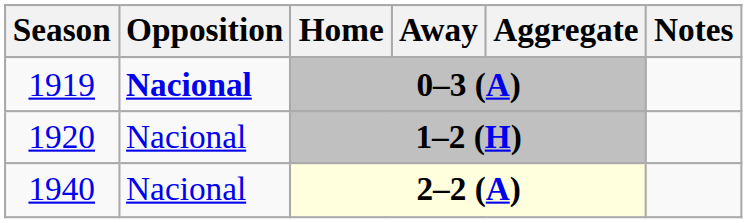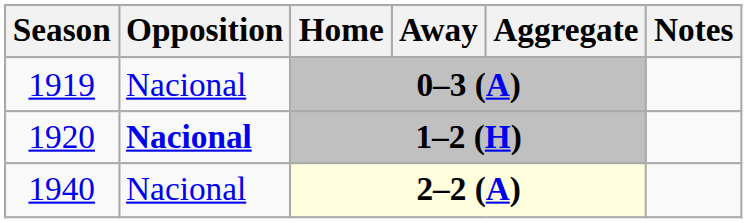1919 | Opposition: bold -> normal
1920 | Opposition: normal -> bold
